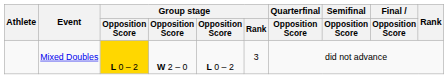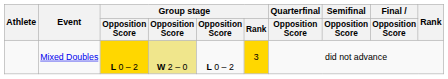Mixed Doubles | column 4: no background -> khaki background
Mixed Doubles | Group stage / Rank: no background -> gold background
